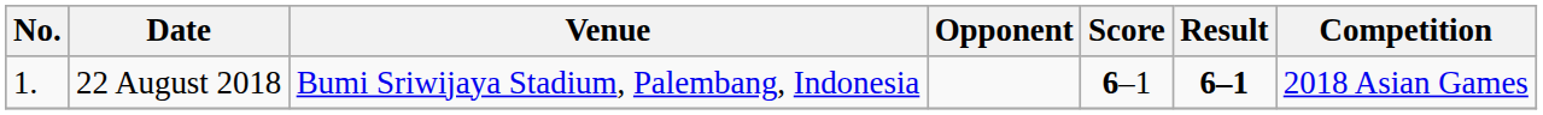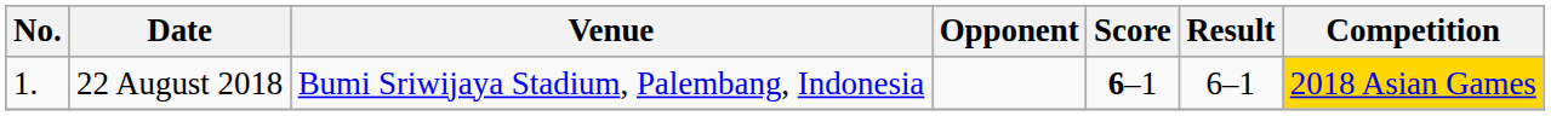22 August 2018 | Result: bold -> normal
22 August 2018 | Competition: no background -> gold background
